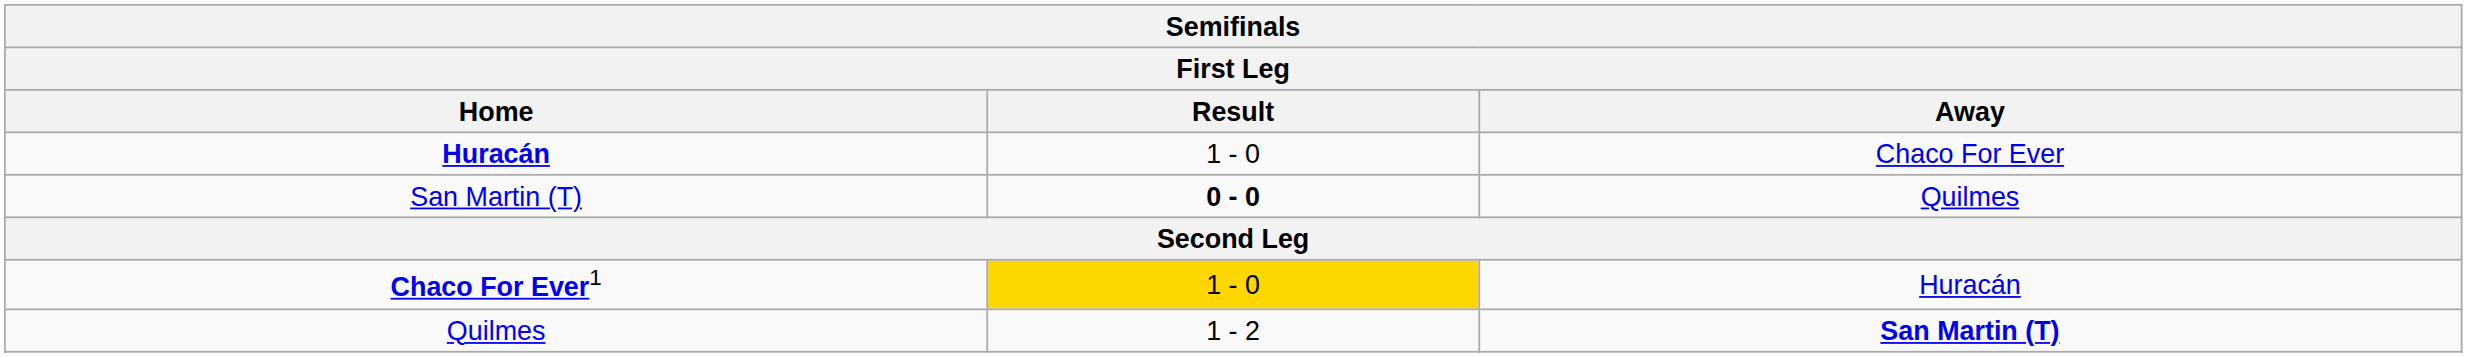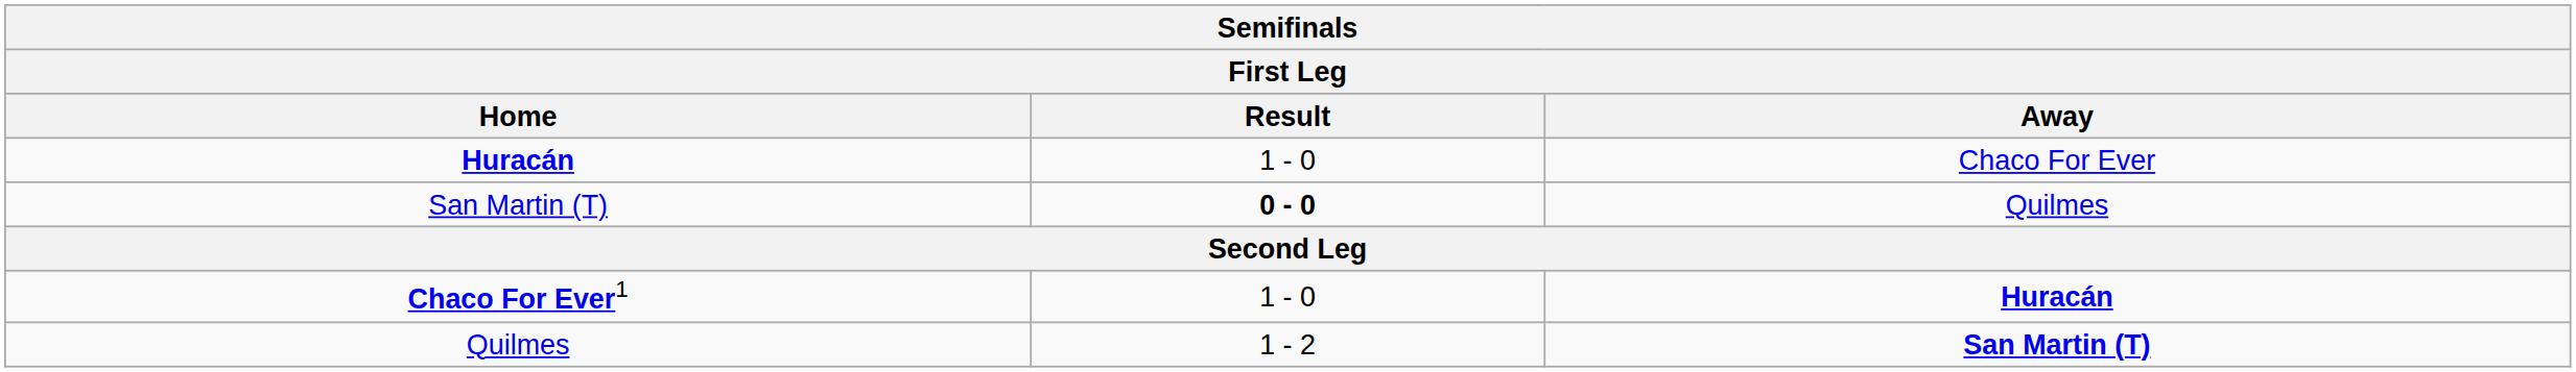Chaco For Ever1 | Result: gold background -> no background
Chaco For Ever1 | Away: normal -> bold
